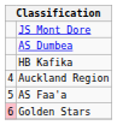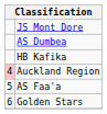Auckland Region | column 1: no background -> pink background
Golden Stars | column 1: pink background -> no background
